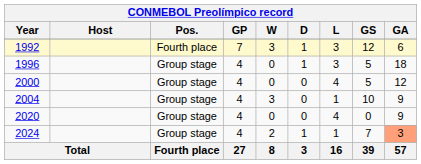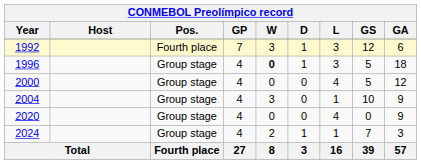1996 | W: normal -> bold
2024 | GA: lightsalmon background -> no background
